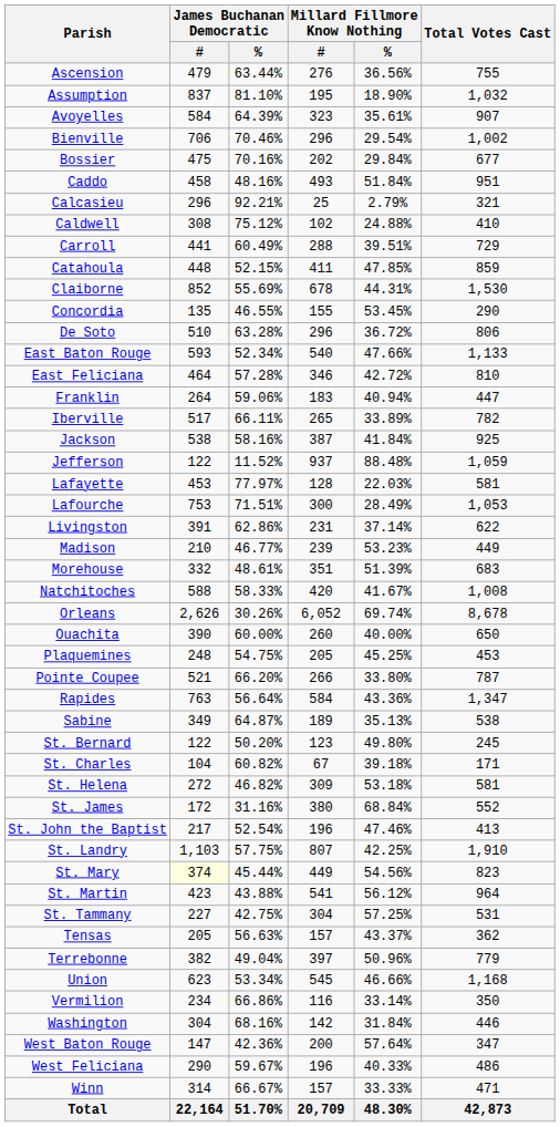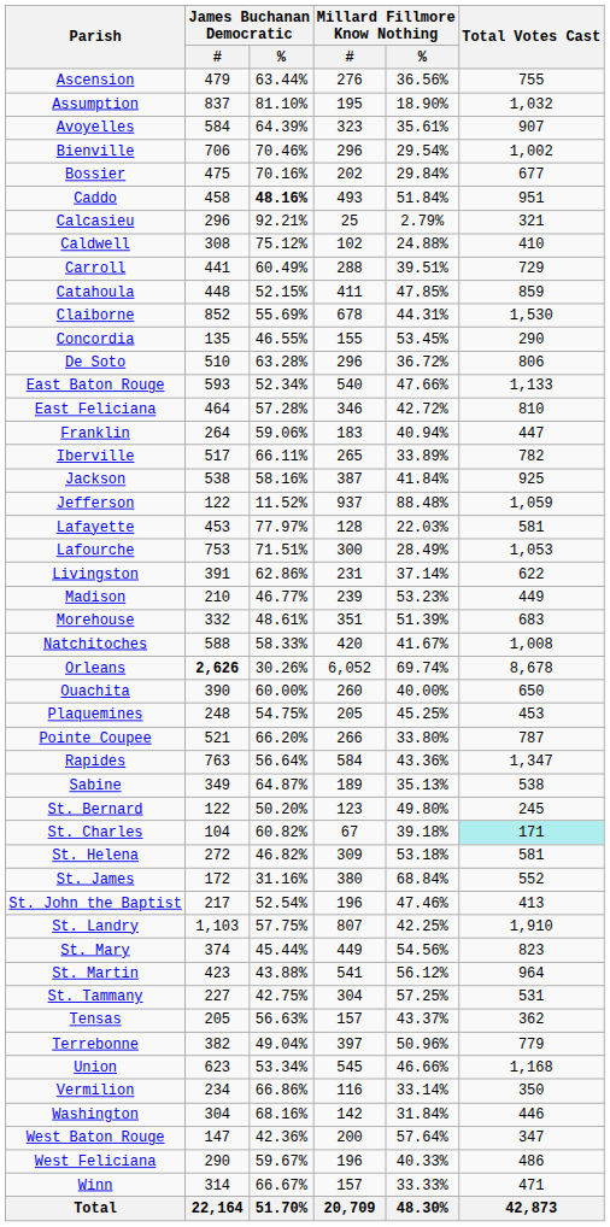Caddo | James Buchanan Democratic / %: normal -> bold
Orleans | James Buchanan Democratic / #: normal -> bold
St. Charles | Total Votes Cast: no background -> paleturquoise background
St. Mary | James Buchanan Democratic / #: lightyellow background -> no background
